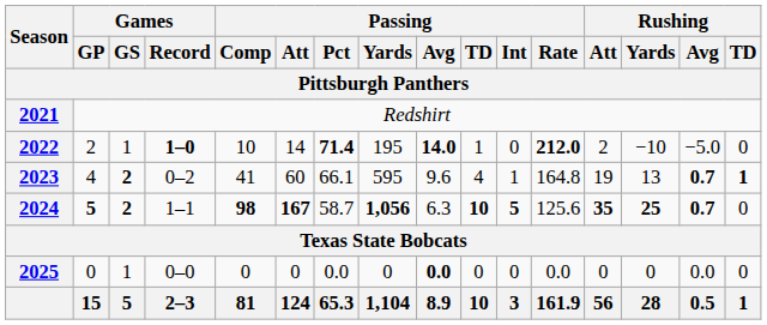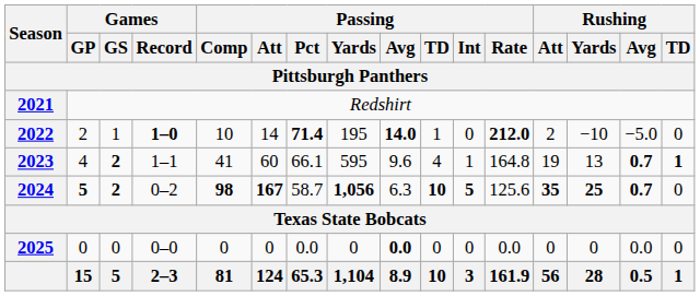2023 | Games / Record / Pittsburgh Panthers: 0–2 -> 1–1
2024 | Games / Record / Pittsburgh Panthers: 1–1 -> 0–2
2025 | Games / GS / Pittsburgh Panthers: 1 -> 0
